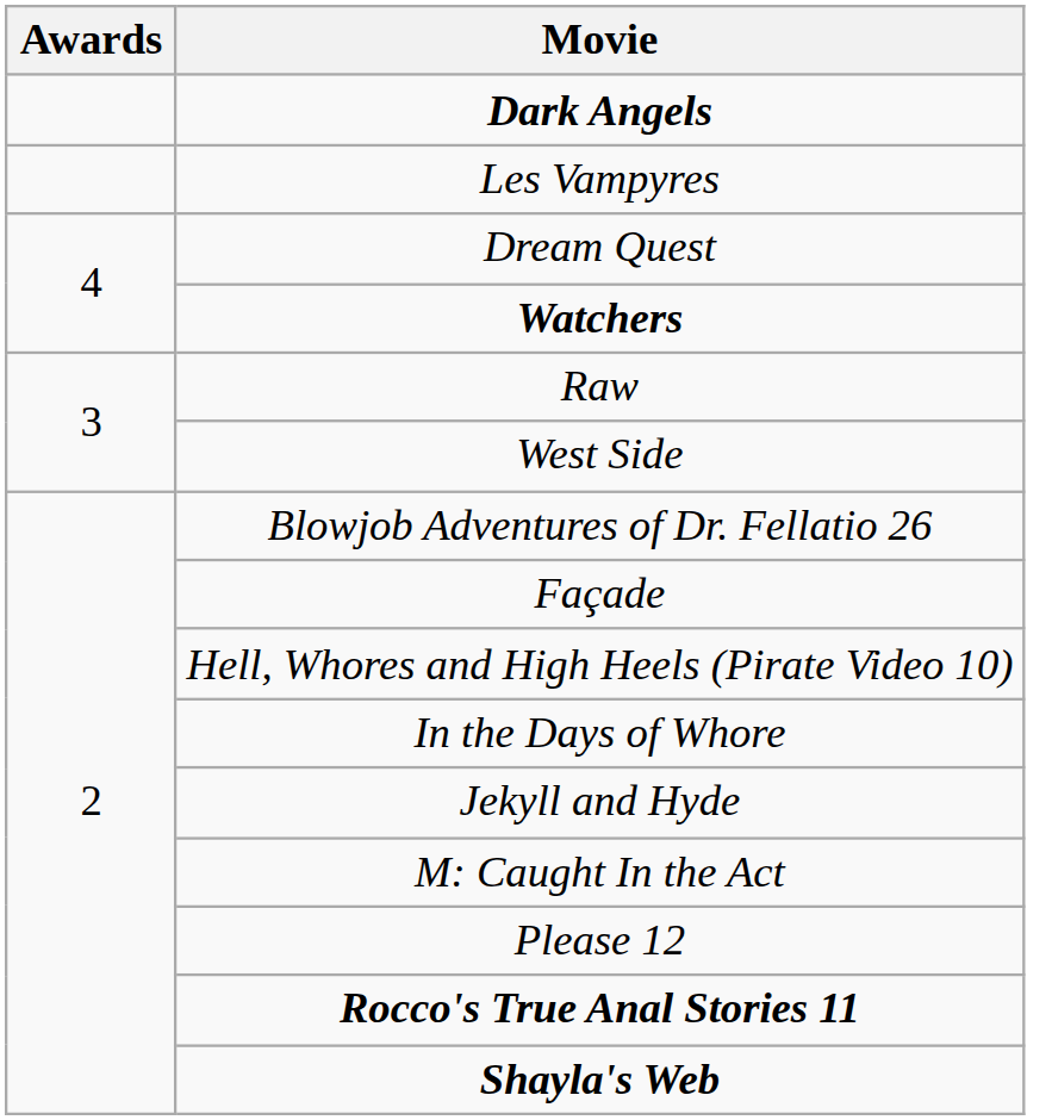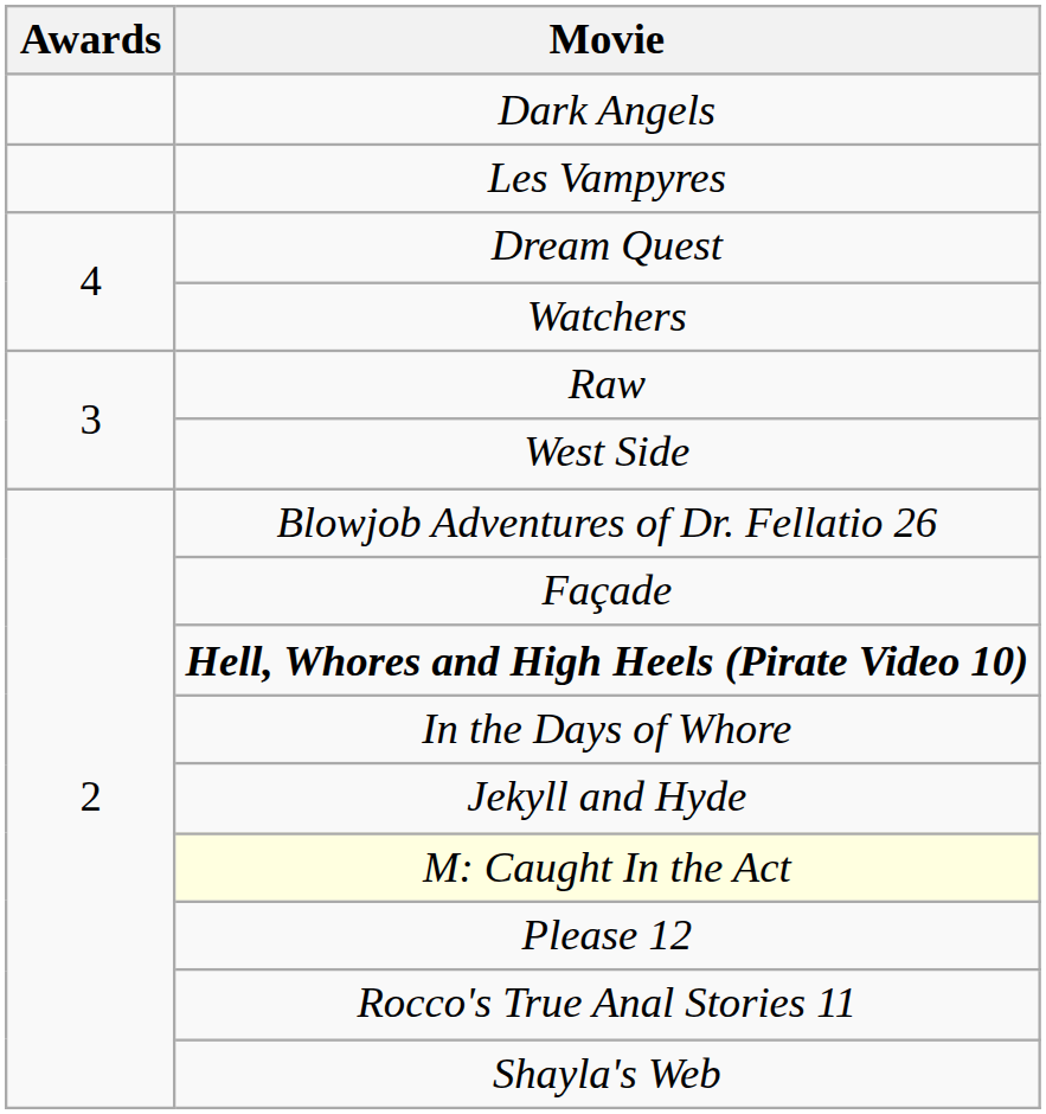Dark Angels | Movie: bold -> normal
Watchers | Movie: bold -> normal
Hell, Whores and High Heels (Pirate Video 10) | Movie: normal -> bold
M: Caught In the Act | Movie: no background -> lightyellow background
Rocco's True Anal Stories 11 | Movie: bold -> normal
Shayla's Web | Movie: bold -> normal
